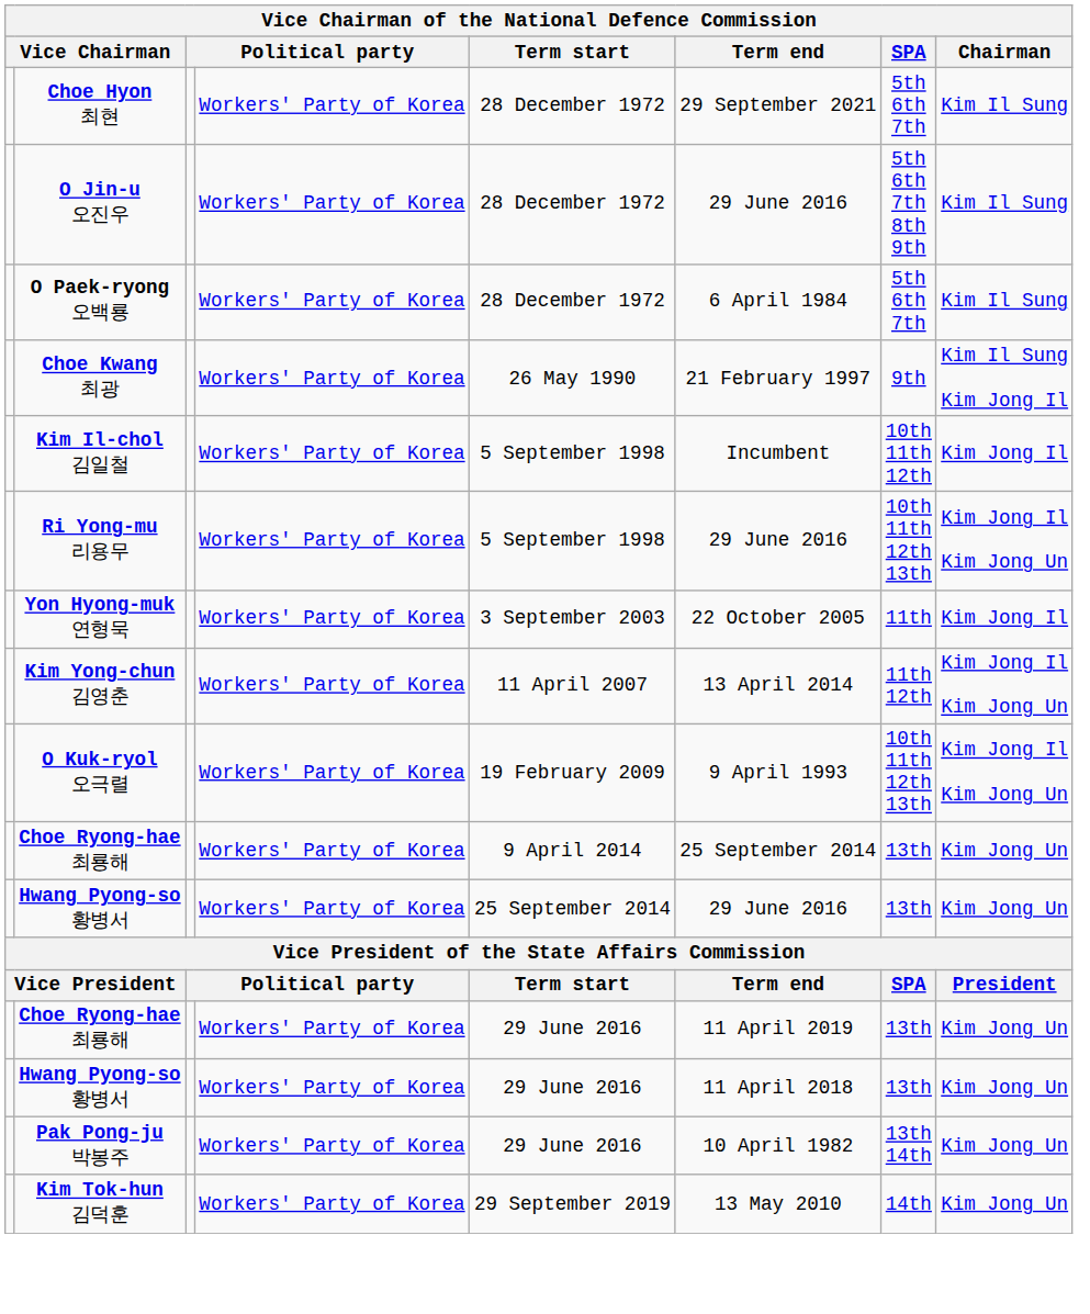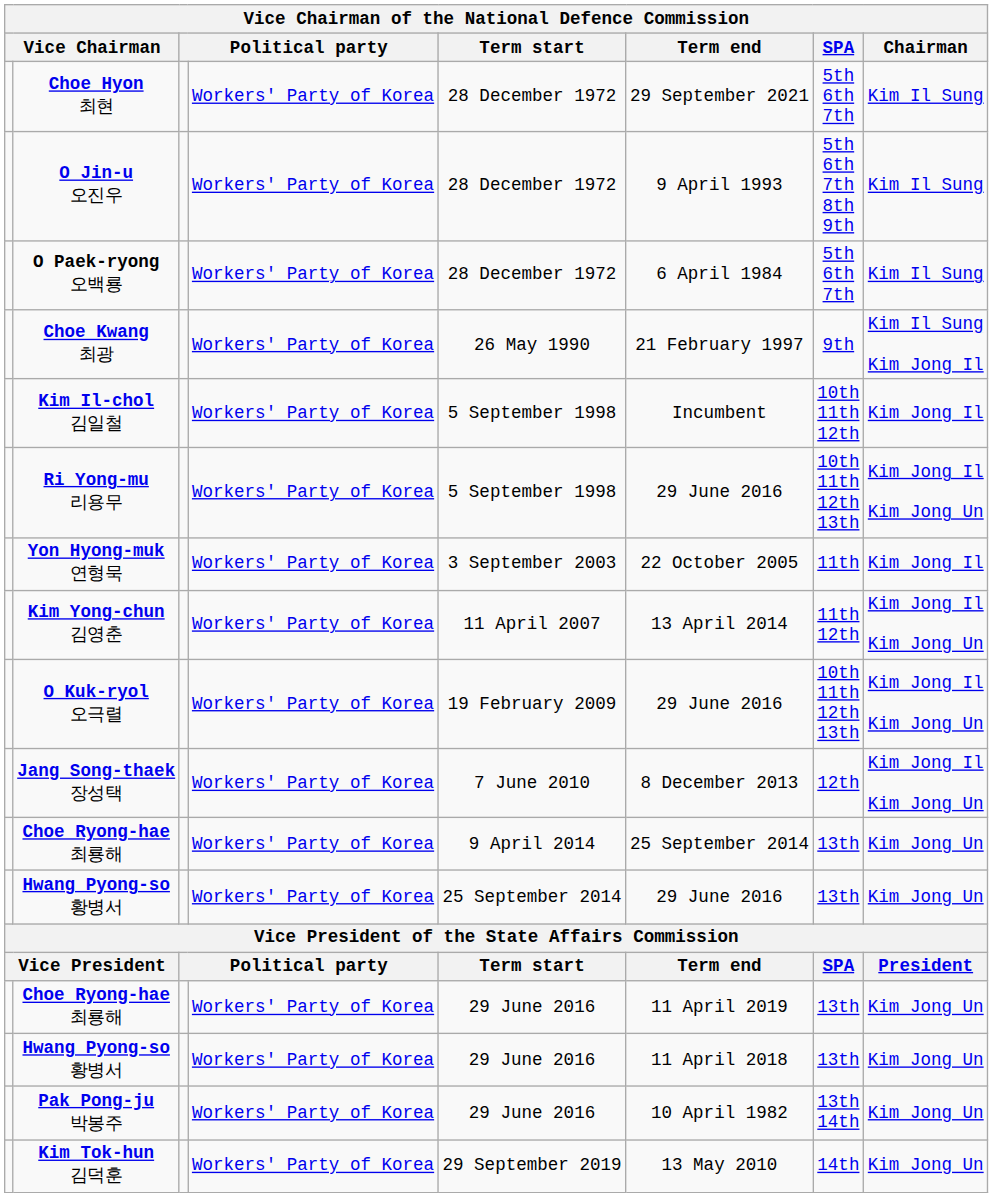O Jin-u 오진우 | Term end: 29 June 2016 -> 9 April 1993
O Kuk-ryol 오극렬 | Term end: 9 April 1993 -> 29 June 2016
+ row: Jang Song-thaek 장성택 | Workers' Party of Korea | 7 June 2010 | 8 December 2013 | 12th | Kim Jong Il Kim Jong Un
